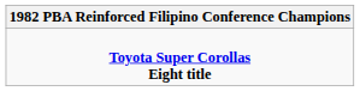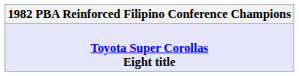row 2 | column 1: no background -> lavender background
